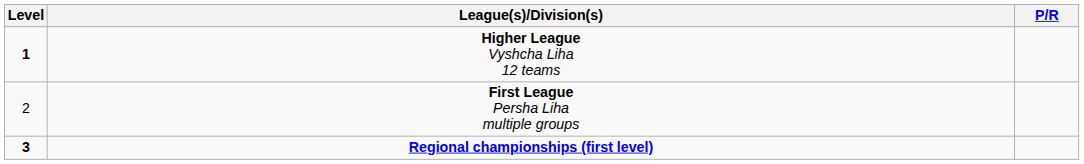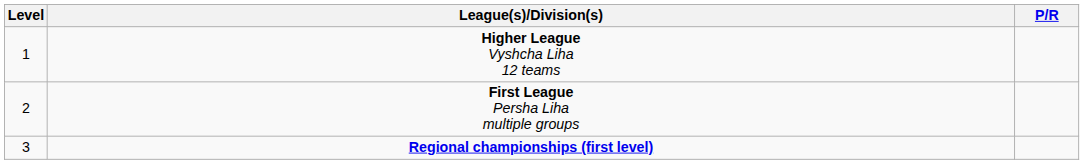Higher League Vyshcha Liha 12 teams | Level: bold -> normal
Regional championships (first level) | Level: bold -> normal
